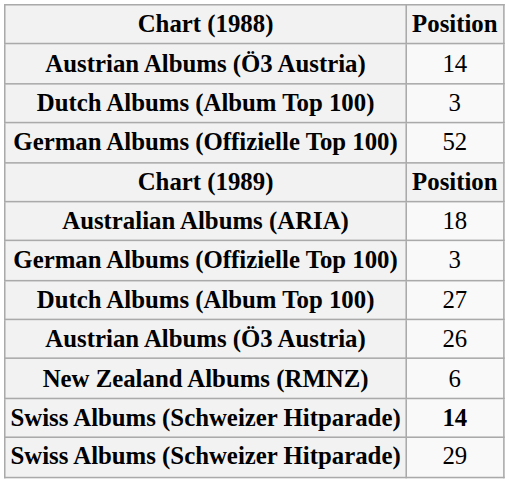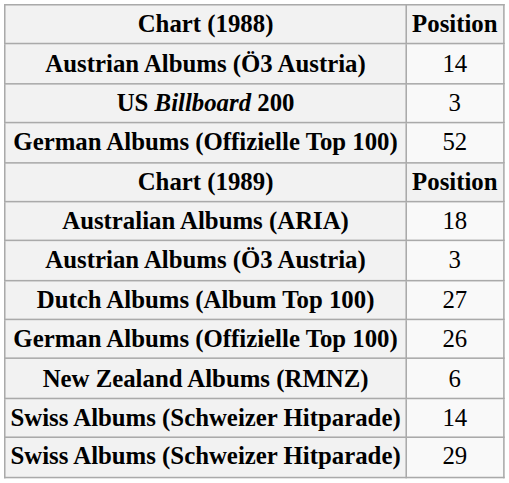row 3 | Chart (1988): Dutch Albums (Album Top 100) -> US Billboard 200
row 7 | Chart (1988): German Albums (Offizielle Top 100) -> Austrian Albums (Ö3 Austria)
row 9 | Chart (1988): Austrian Albums (Ö3 Austria) -> German Albums (Offizielle Top 100)
row 11 | Position: bold -> normal
